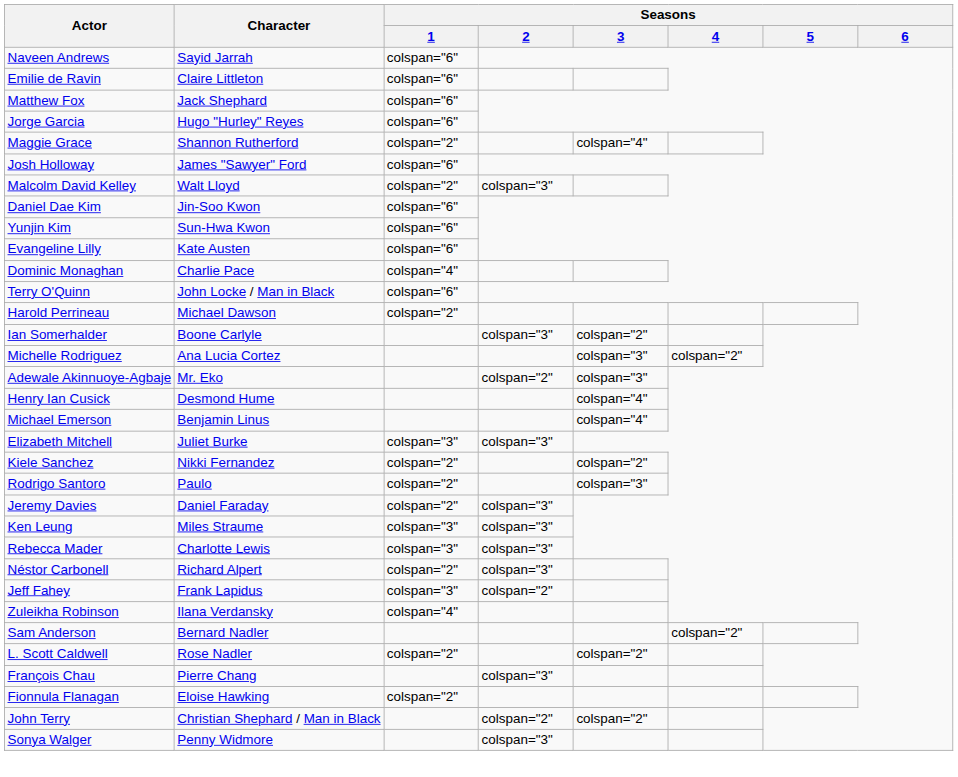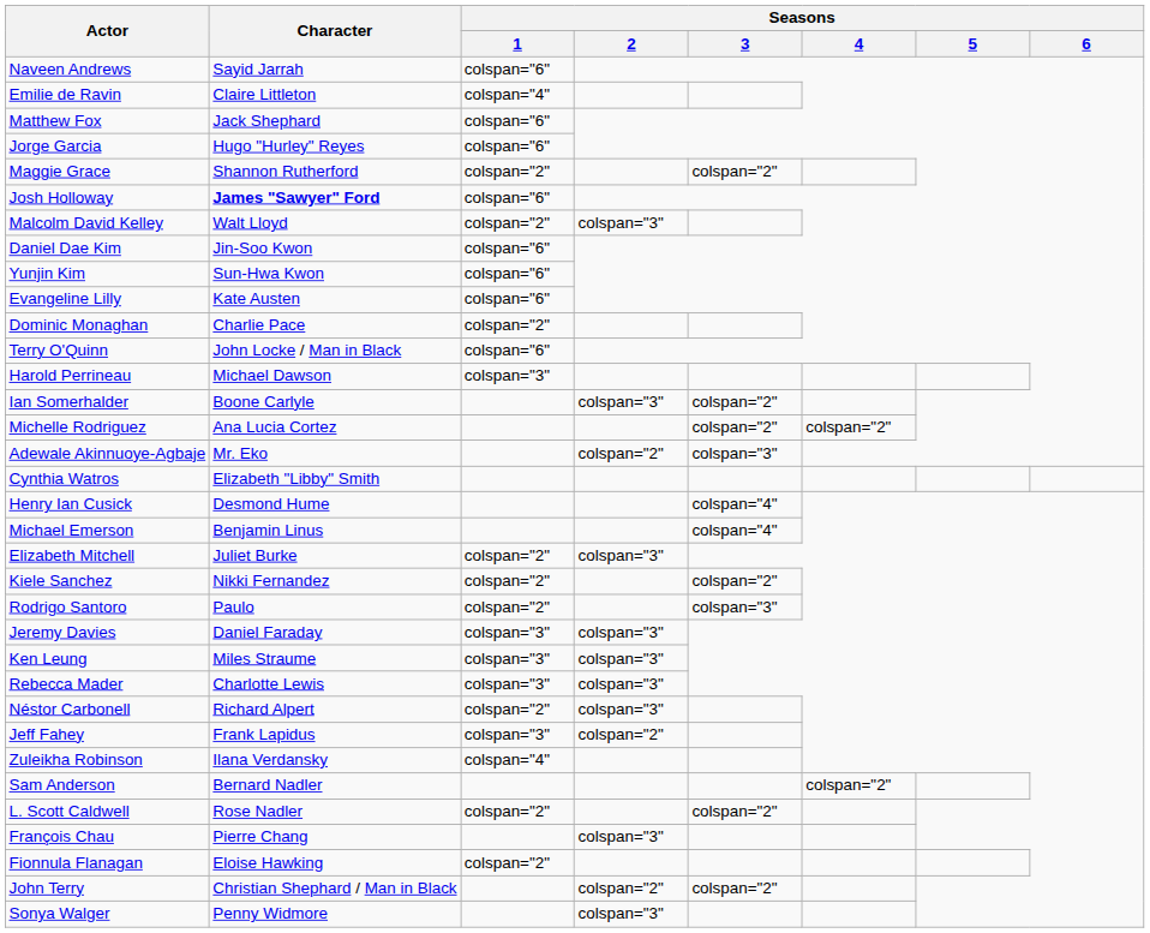Emilie de Ravin | Seasons / 1: colspan="6" -> colspan="4"
Maggie Grace | Seasons / 3: colspan="4" -> colspan="2"
Josh Holloway | Character: normal -> bold
Dominic Monaghan | Seasons / 1: colspan="4" -> colspan="2"
Harold Perrineau | Seasons / 1: colspan="2" -> colspan="3"
Michelle Rodriguez | Seasons / 3: colspan="3" -> colspan="2"
+ row: Cynthia Watros | Elizabeth "Libby" Smith
Elizabeth Mitchell | Seasons / 1: colspan="3" -> colspan="2"
Jeremy Davies | Seasons / 1: colspan="2" -> colspan="3"
